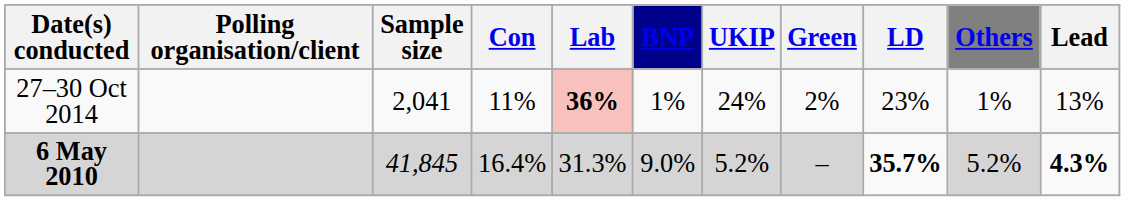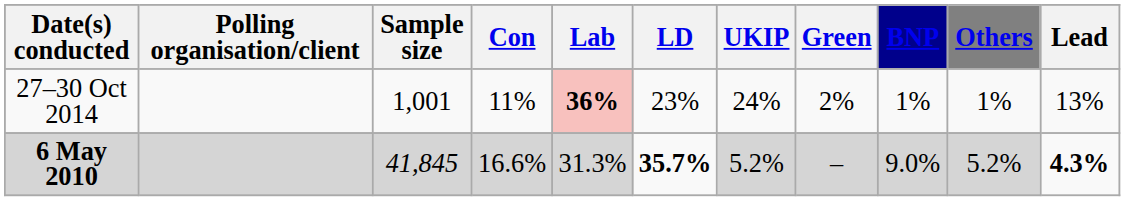columns swapped: LD <-> BNP
27–30 Oct 2014 | Sample size: 2,041 -> 1,001
6 May 2010 | Con: 16.4% -> 16.6%
